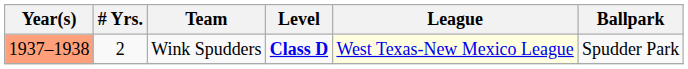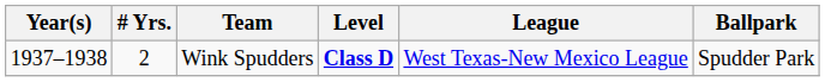Wink Spudders | Year(s): lightsalmon background -> no background
Wink Spudders | League: lightyellow background -> no background
